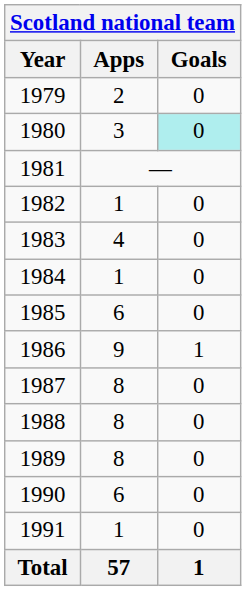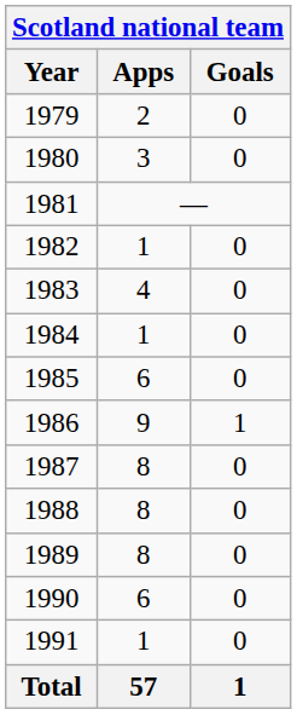1980 | Goals: paleturquoise background -> no background
